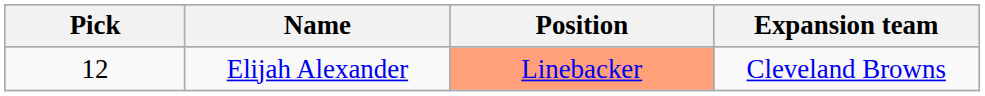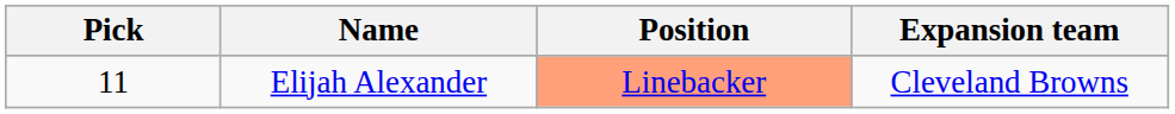Elijah Alexander | Pick: 12 -> 11
